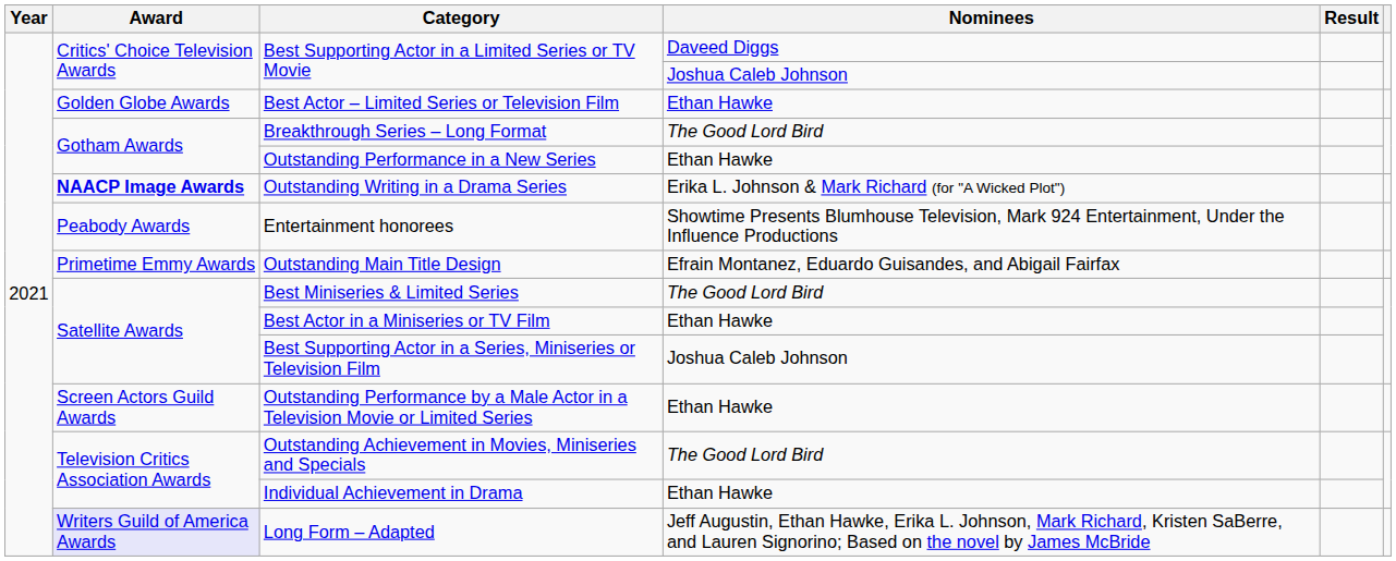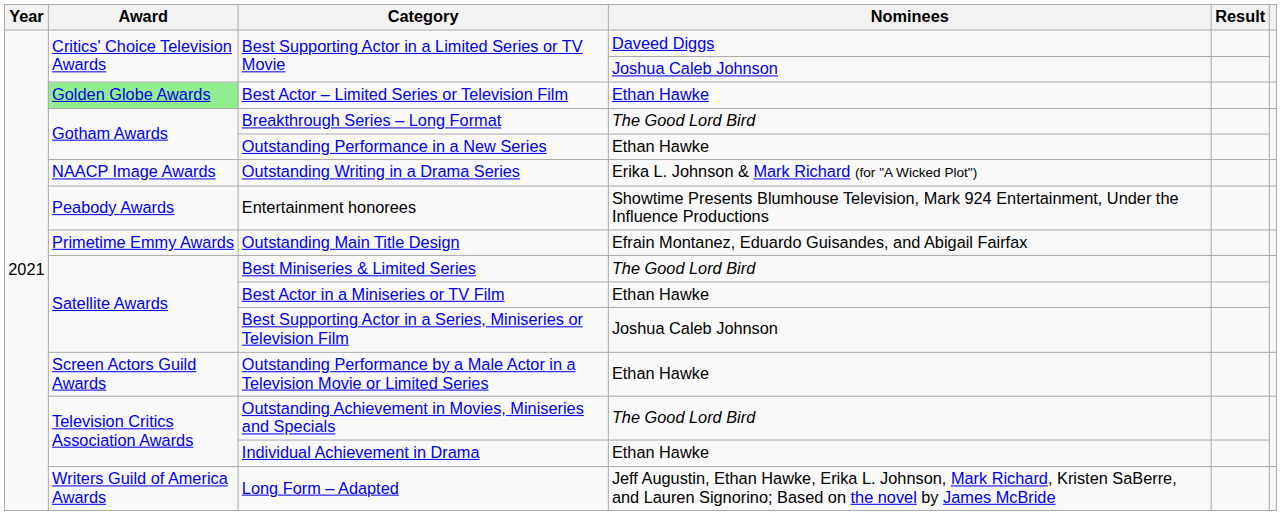Best Actor – Limited Series or Television Film | Award: no background -> lightgreen background
Outstanding Writing in a Drama Series | Award: bold -> normal
Long Form – Adapted | Award: lavender background -> no background
